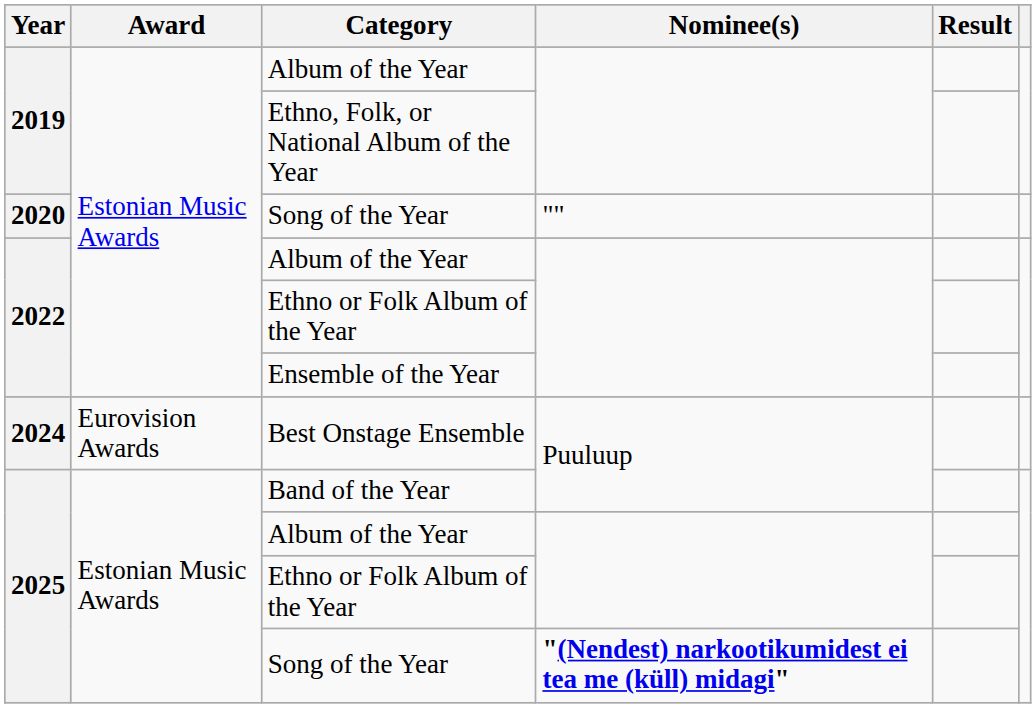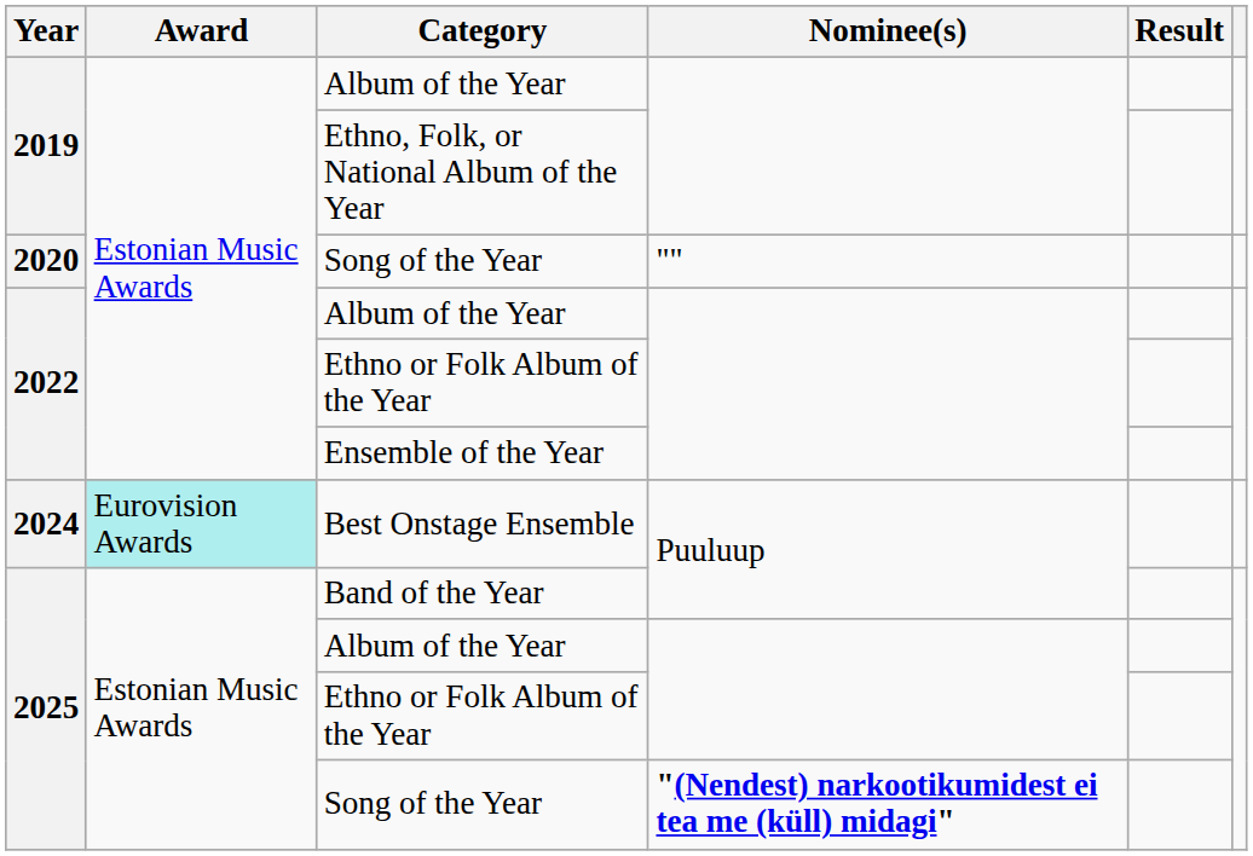Best Onstage Ensemble | Award: no background -> paleturquoise background
